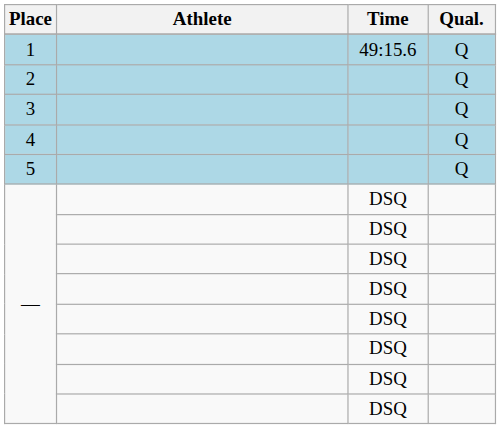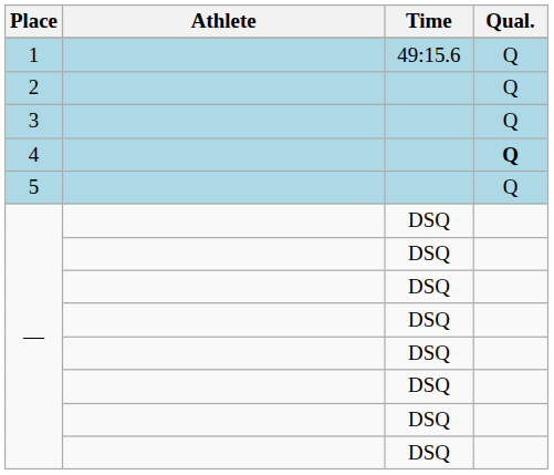4 | Qual.: normal -> bold
